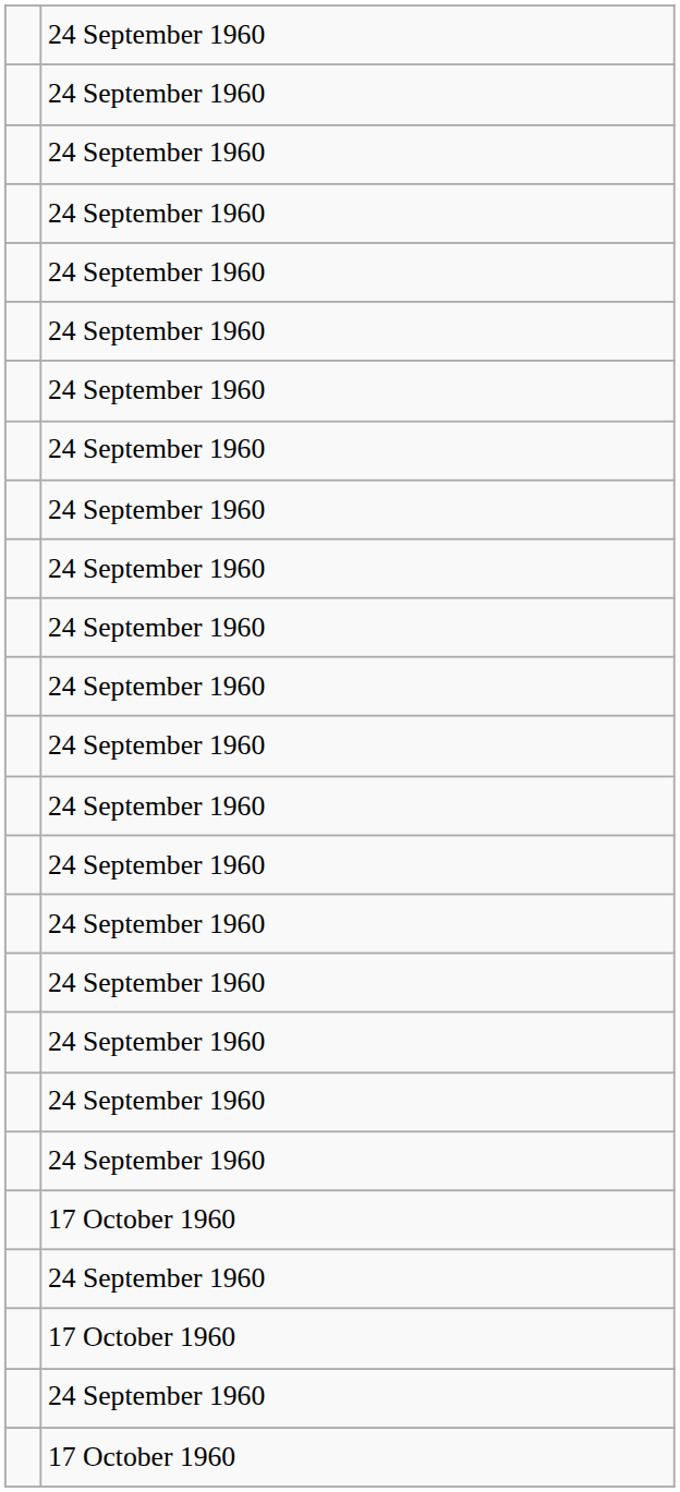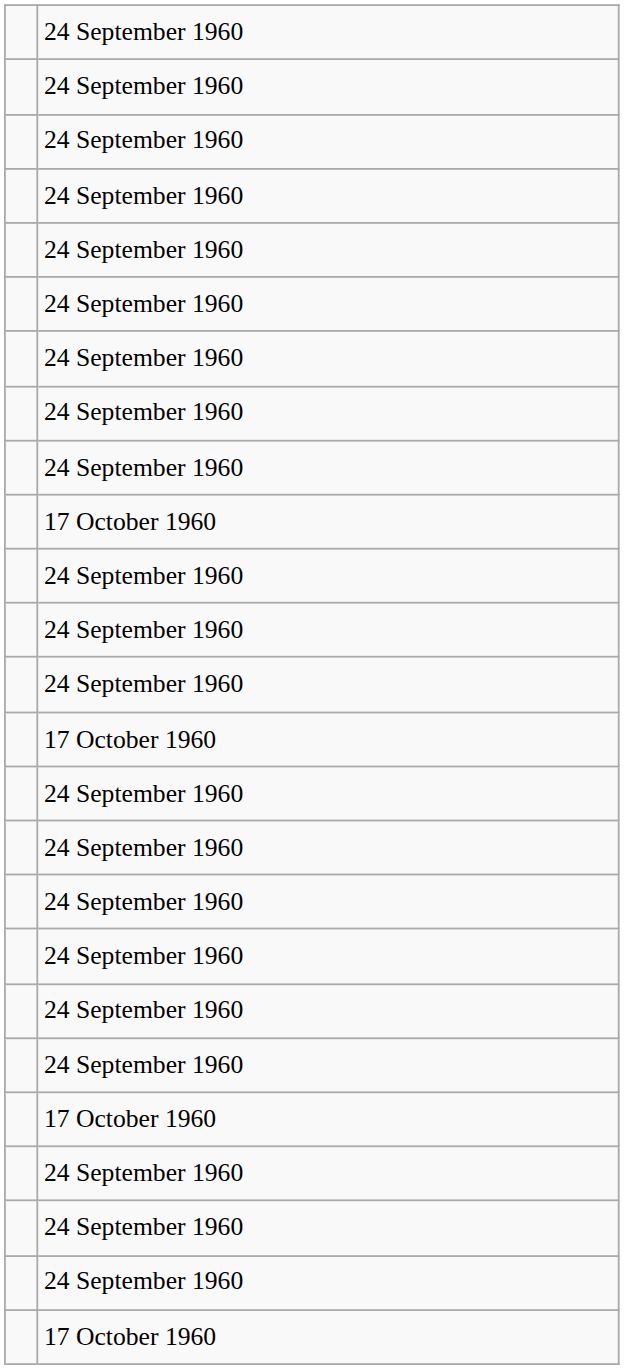row 10 | column 2: 24 September 1960 -> 17 October 1960
row 14 | column 2: 24 September 1960 -> 17 October 1960
row 23 | column 2: 17 October 1960 -> 24 September 1960
